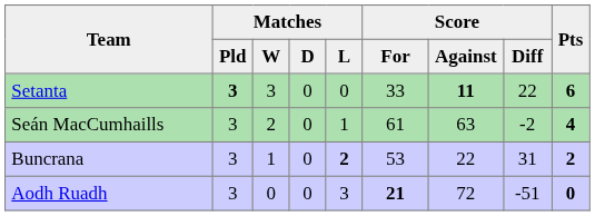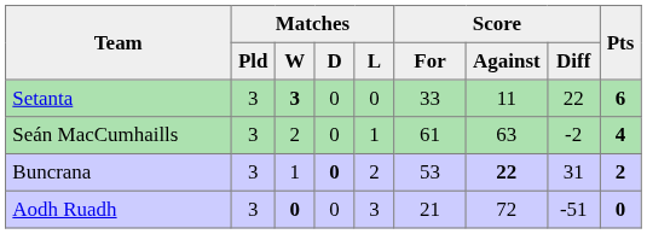Setanta | Matches / Pld: bold -> normal
Setanta | Matches / W: normal -> bold
Setanta | Score / Against: bold -> normal
Buncrana | Matches / D: normal -> bold
Buncrana | Matches / L: bold -> normal
Buncrana | Score / Against: normal -> bold
Aodh Ruadh | Matches / W: normal -> bold
Aodh Ruadh | Score / For: bold -> normal
